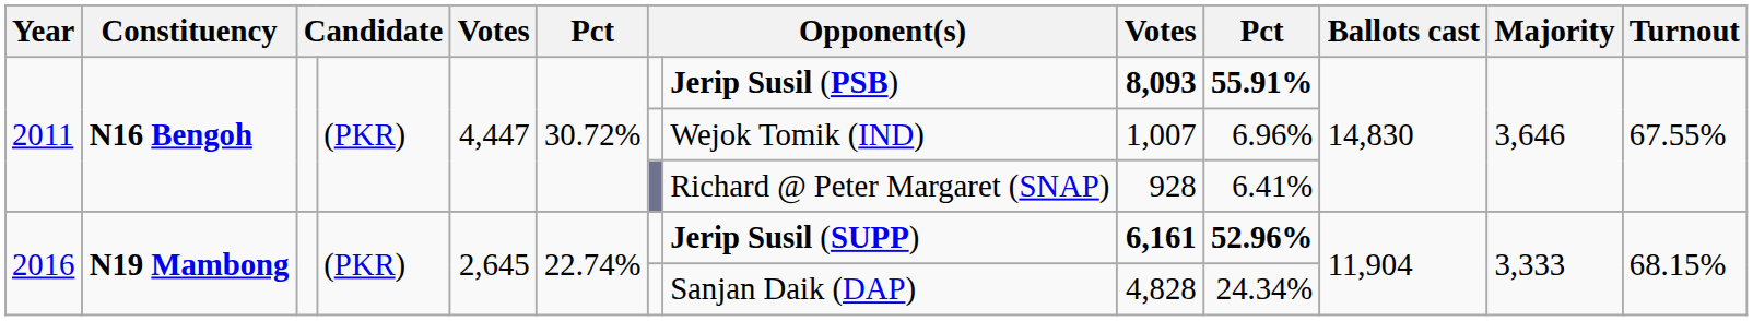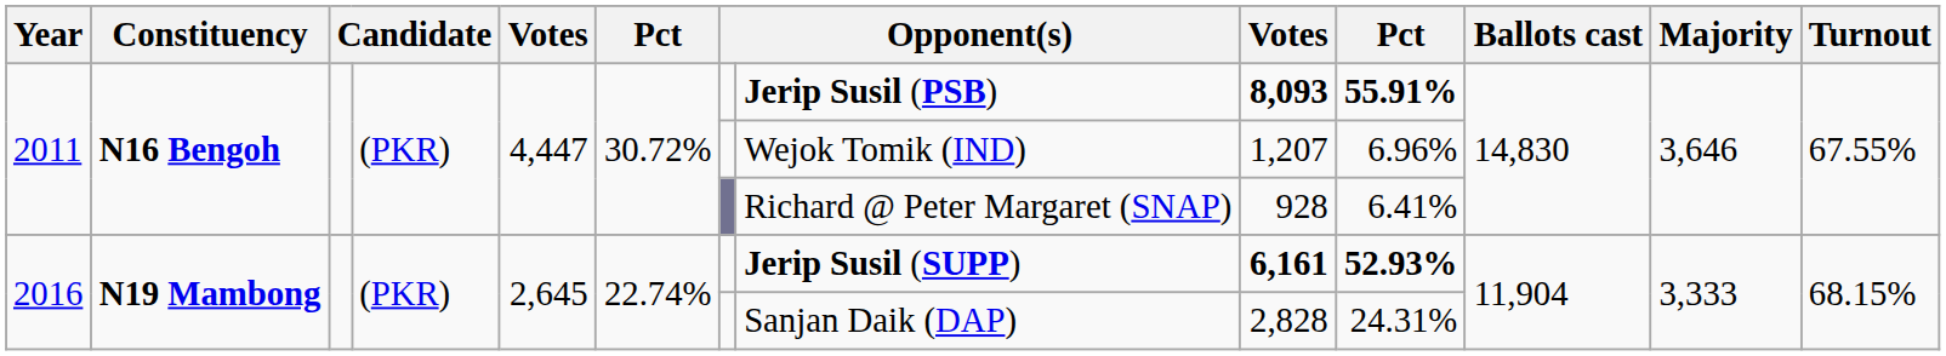row 3 | column 9: 1,007 -> 1,207
row 5 | column 10: 52.96% -> 52.93%
row 6 | column 9: 4,828 -> 2,828
row 6 | column 10: 24.34% -> 24.31%
